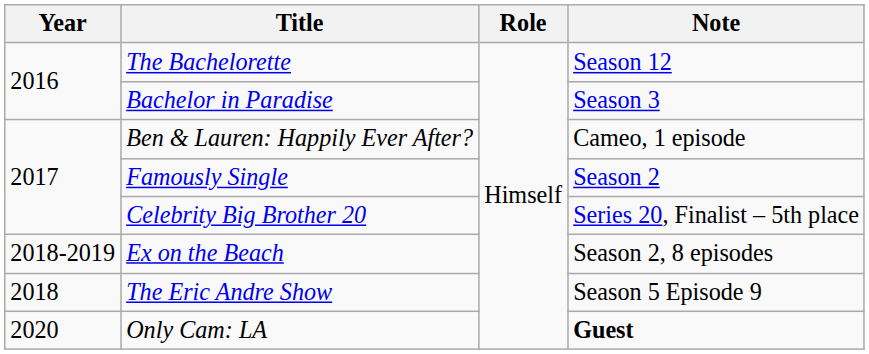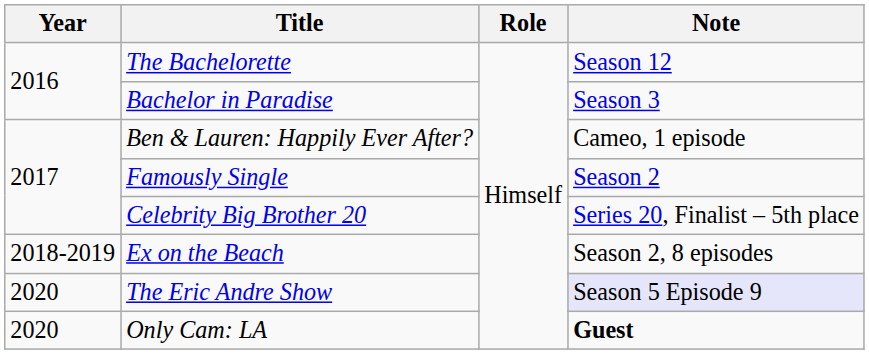The Eric Andre Show | Year: 2018 -> 2020
The Eric Andre Show | Note: no background -> lavender background
